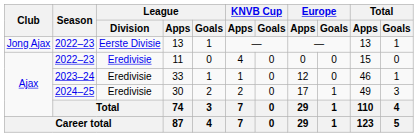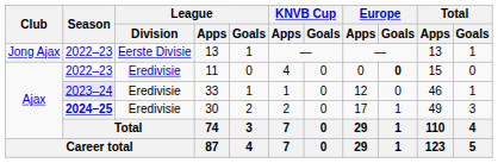11 | Europe / Goals: normal -> bold
33 | Season: no background -> lavender background
30 | Season: normal -> bold
